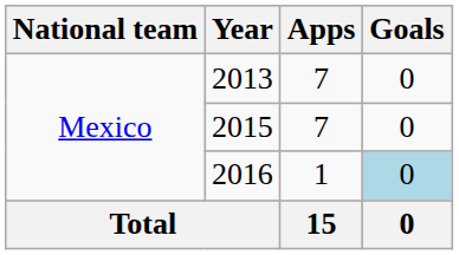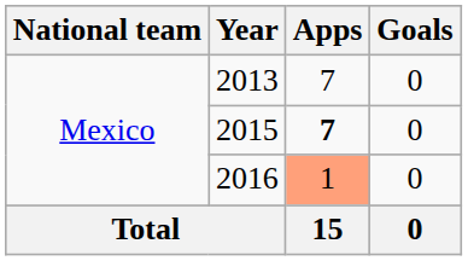2015 | Apps: normal -> bold
2016 | Apps: no background -> lightsalmon background
2016 | Goals: lightblue background -> no background
